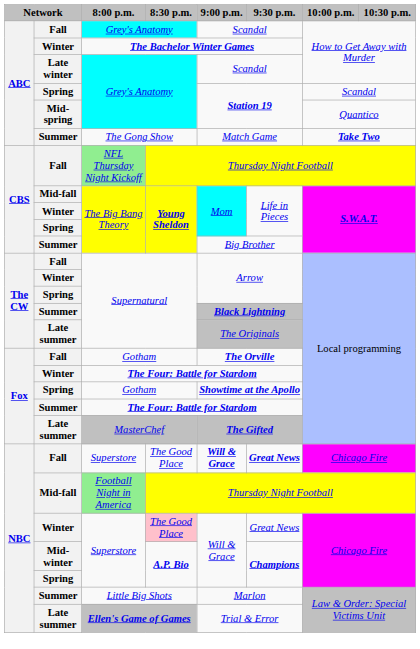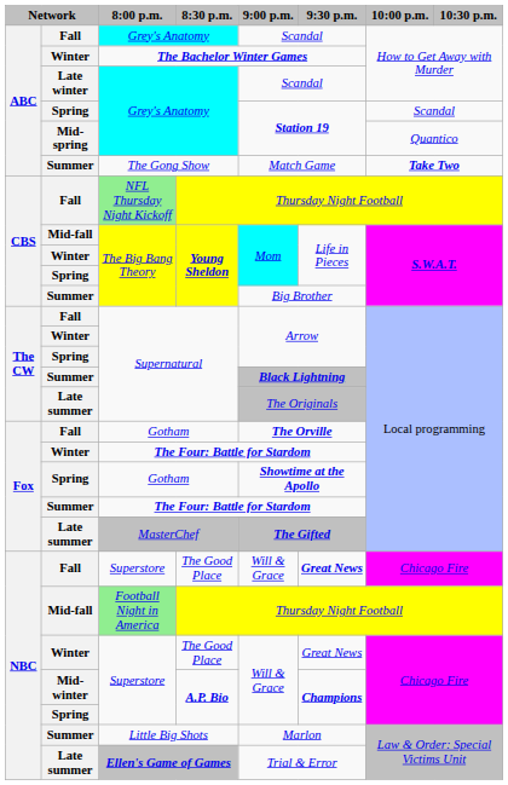Fall / Superstore | 9:00 p.m.: bold -> normal
Winter / Superstore | 8:30 p.m.: pink background -> no background
